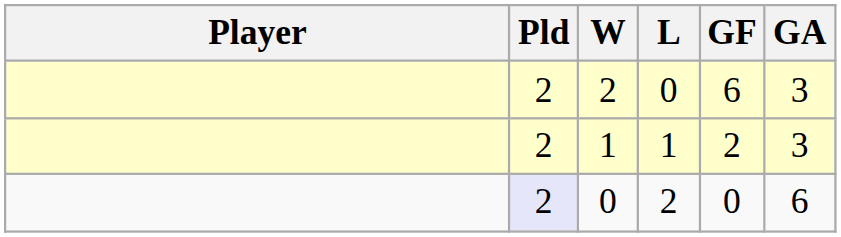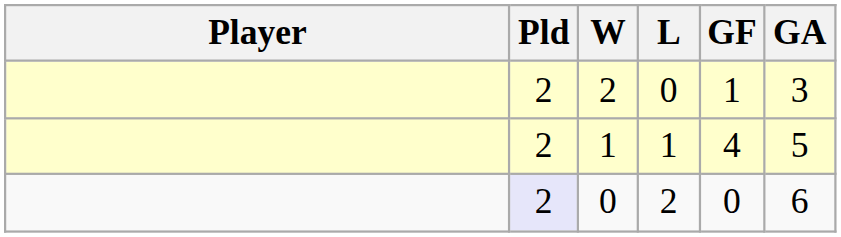row 2 | GF: 6 -> 1
row 3 | GF: 2 -> 4
row 3 | GA: 3 -> 5
